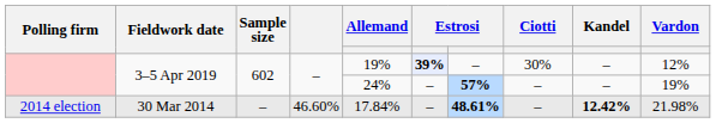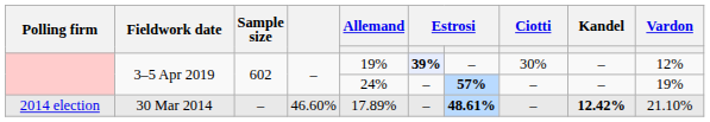2014 election | Allemand: 17.84% -> 17.89%
2014 election | Vardon: 21.98% -> 21.10%
